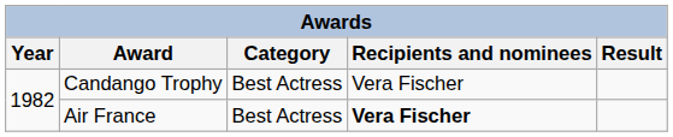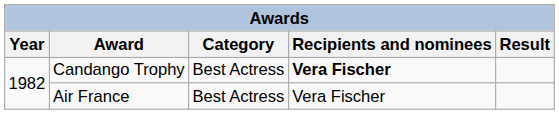Candango Trophy | Recipients and nominees: normal -> bold
Air France | Recipients and nominees: bold -> normal
